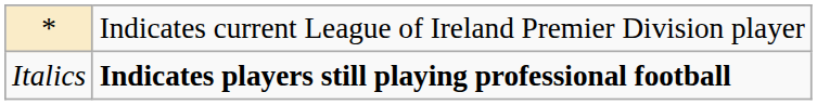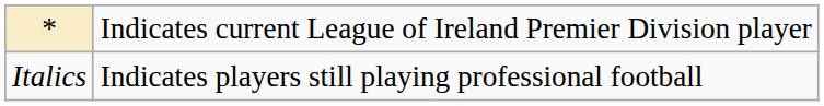Italics | column 2: bold -> normal
